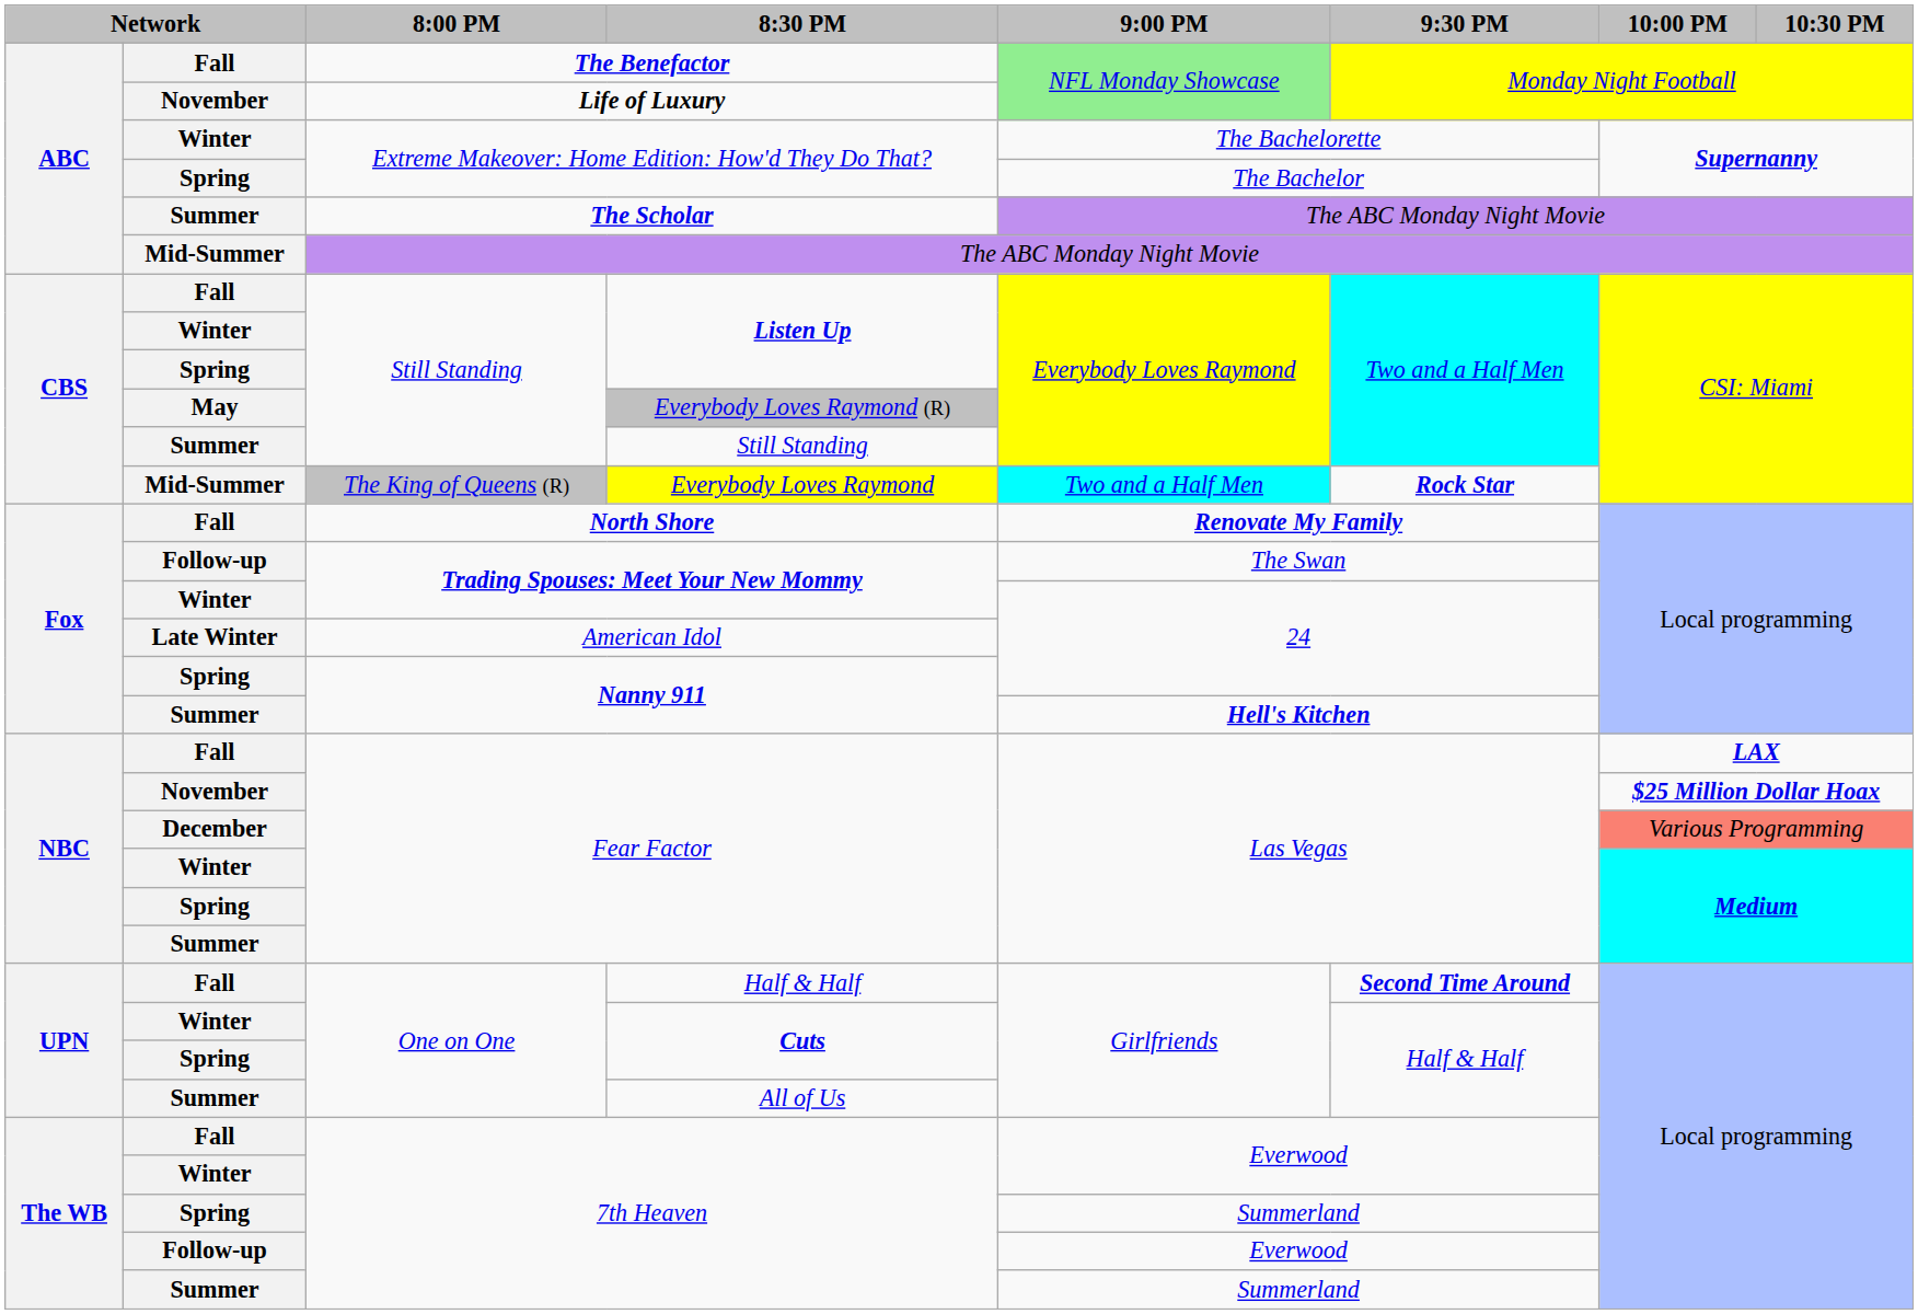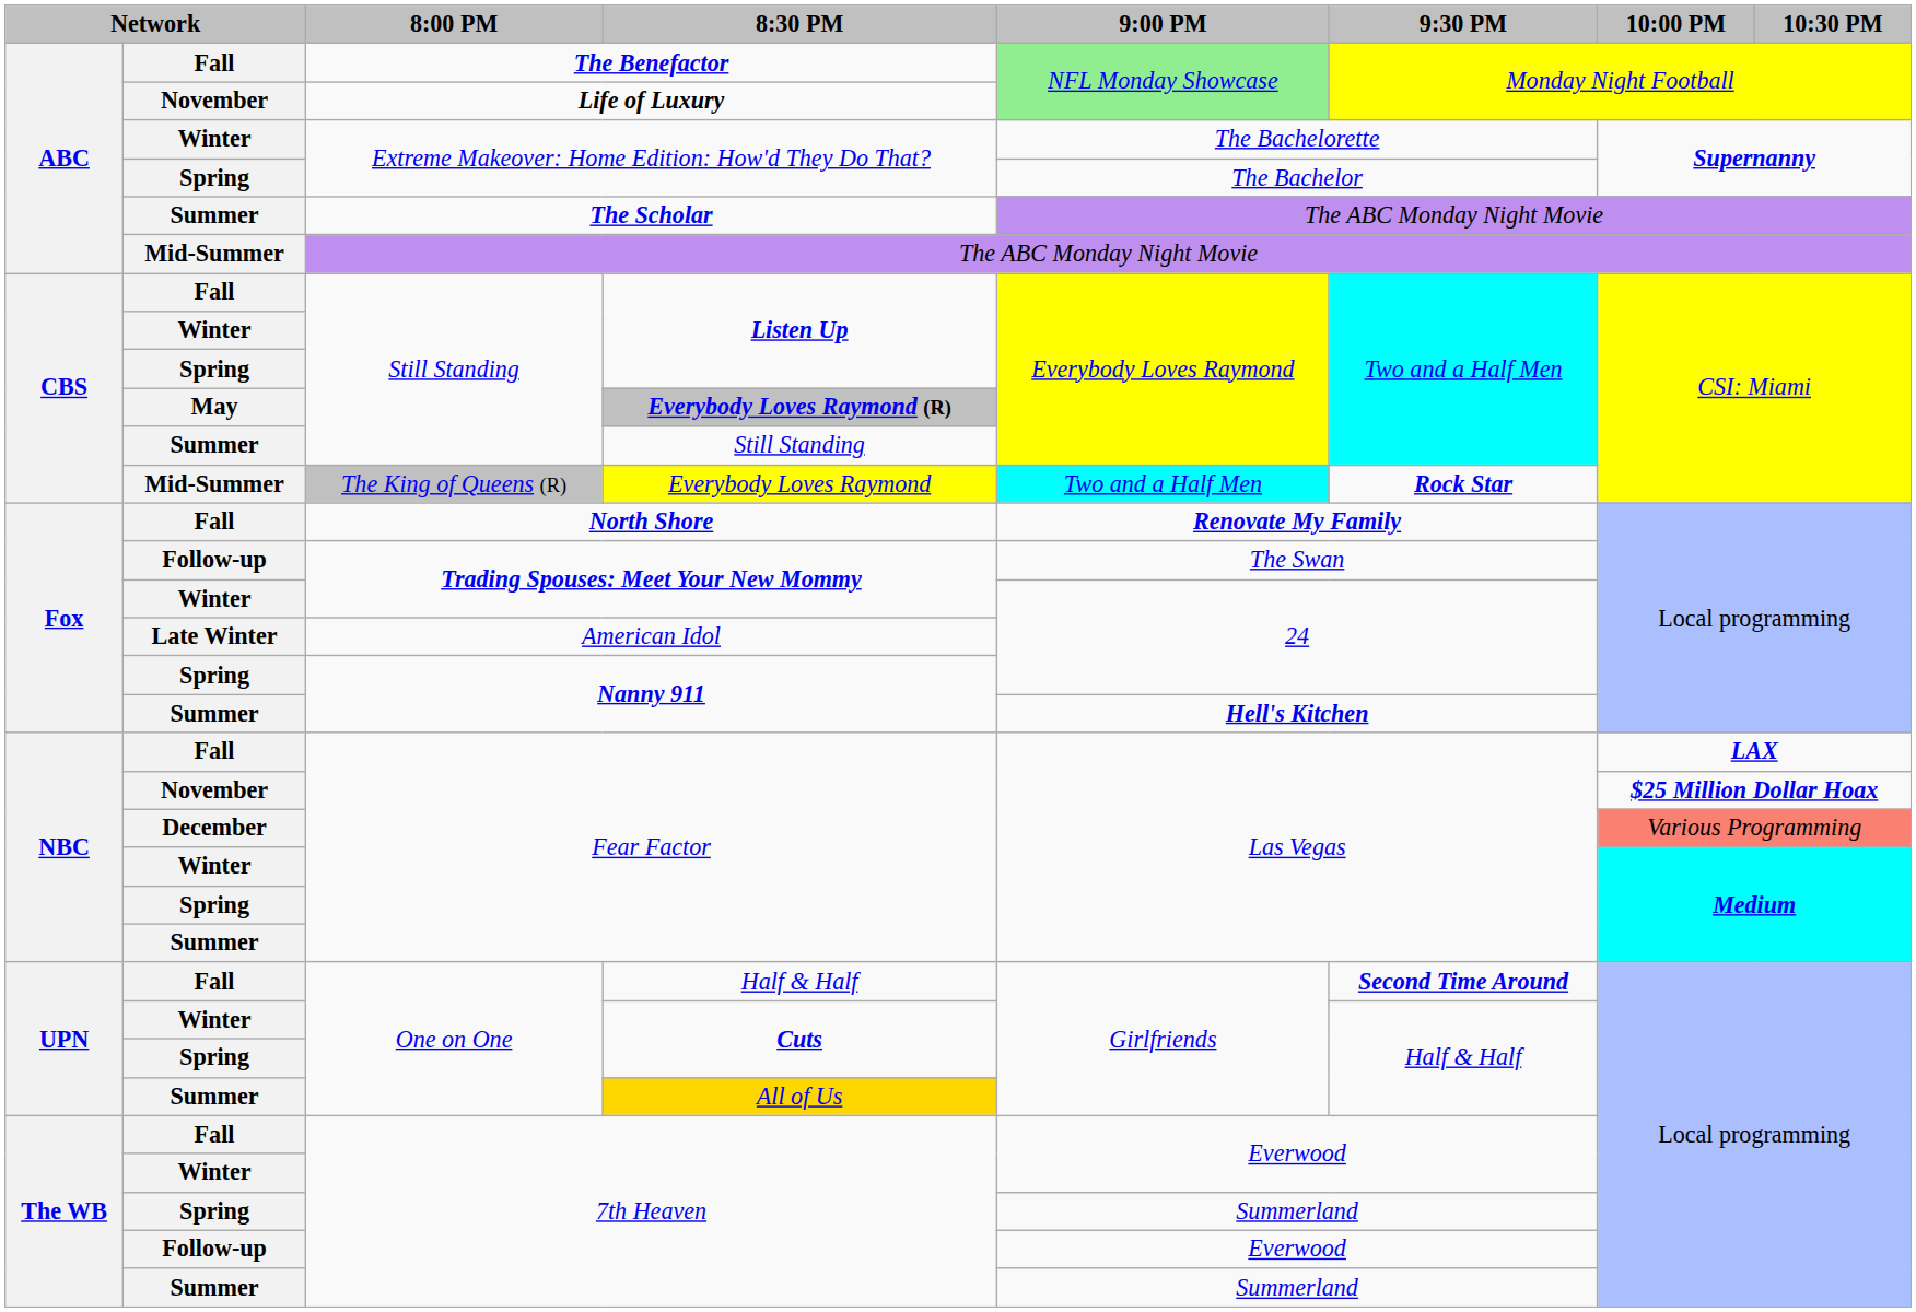Everybody Loves Raymond (R) | 8:30 PM: normal -> bold
All of Us | 8:30 PM: no background -> gold background
